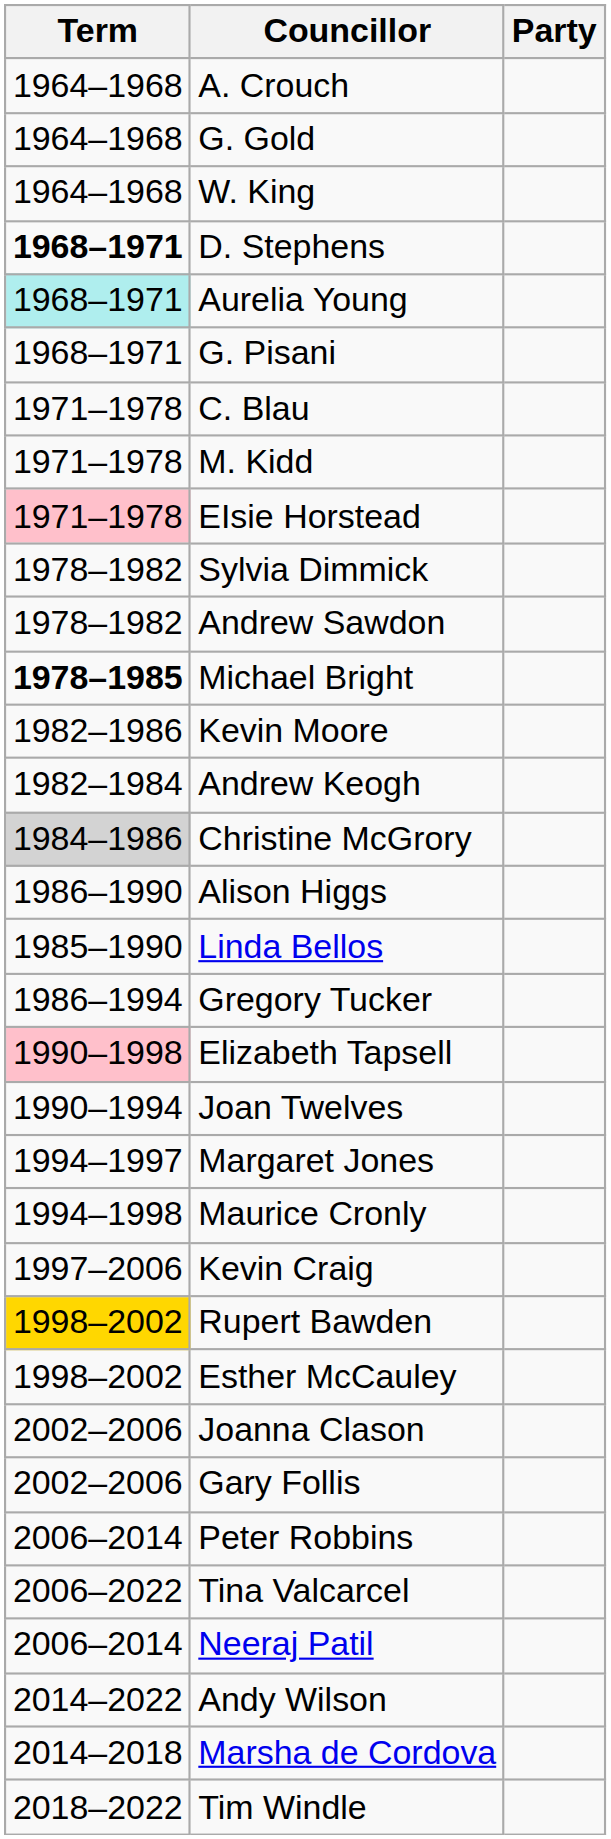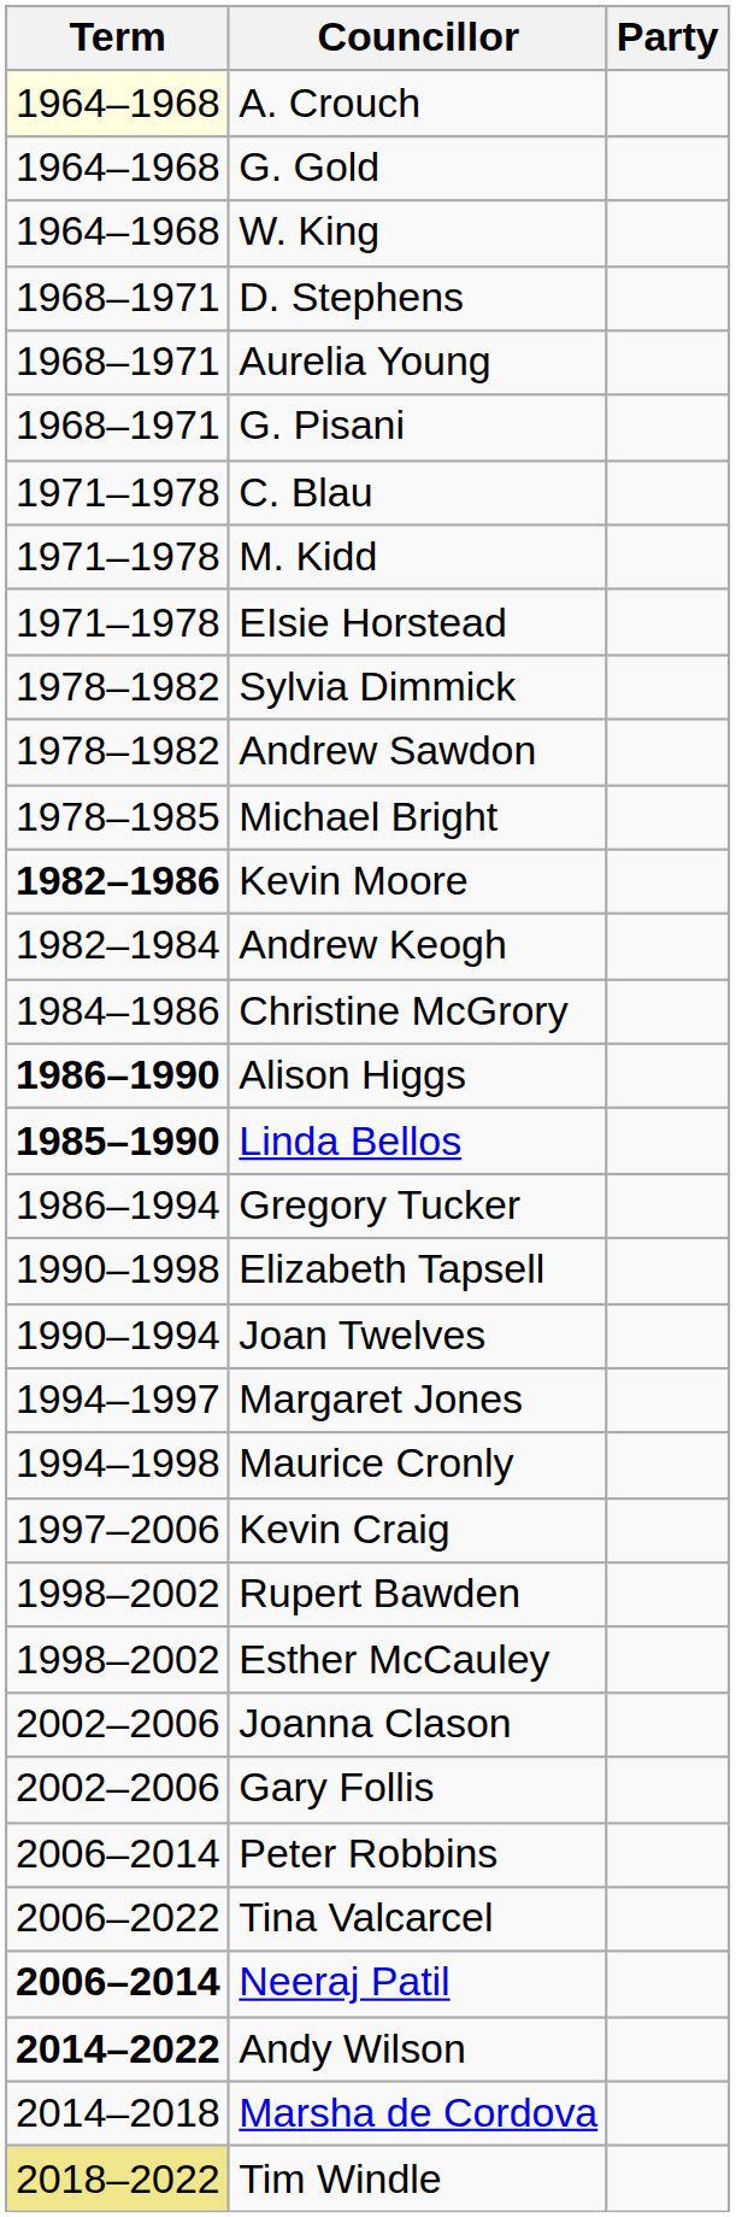A. Crouch | Term: no background -> lightyellow background
D. Stephens | Term: bold -> normal
Aurelia Young | Term: paleturquoise background -> no background
EIsie Horstead | Term: pink background -> no background
Michael Bright | Term: bold -> normal
Kevin Moore | Term: normal -> bold
Christine McGrory | Term: lightgrey background -> no background
Alison Higgs | Term: normal -> bold
Linda Bellos | Term: normal -> bold
Elizabeth Tapsell | Term: pink background -> no background
Rupert Bawden | Term: gold background -> no background
Neeraj Patil | Term: normal -> bold
Andy Wilson | Term: normal -> bold
Tim Windle | Term: no background -> khaki background
